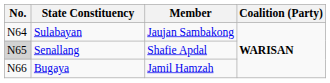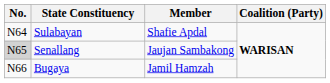Sulabayan | Member: Jaujan Sambakong -> Shafie Apdal
Senallang | Member: Shafie Apdal -> Jaujan Sambakong
